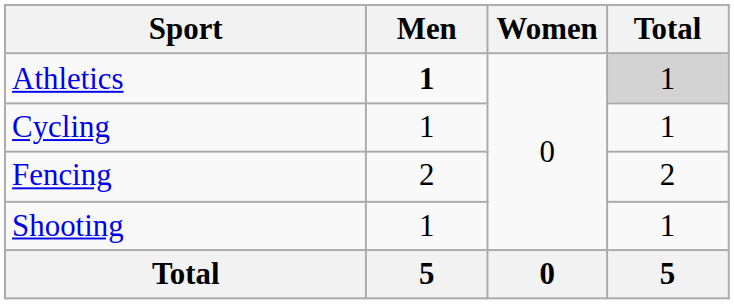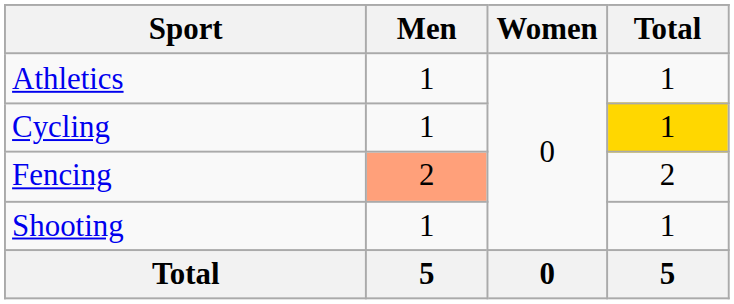Athletics | Men: bold -> normal
Athletics | Total: lightgrey background -> no background
Cycling | Total: no background -> gold background
Fencing | Men: no background -> lightsalmon background
